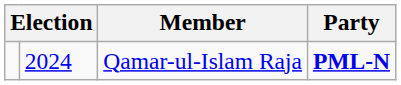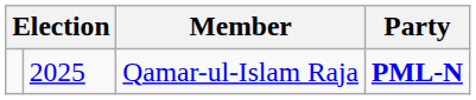Qamar-ul-Islam Raja | column 2: 2024 -> 2025
